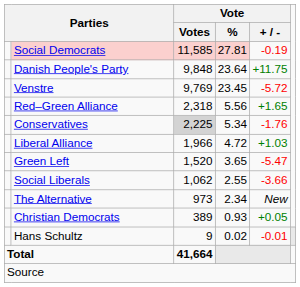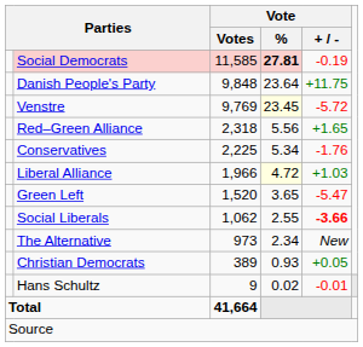Social Democrats | Vote / %: normal -> bold
Venstre | Vote / %: no background -> lightyellow background
Conservatives | Vote / Votes: lightgrey background -> no background
Liberal Alliance | Vote / %: no background -> lightyellow background
Social Liberals | Vote / + / -: normal -> bold
